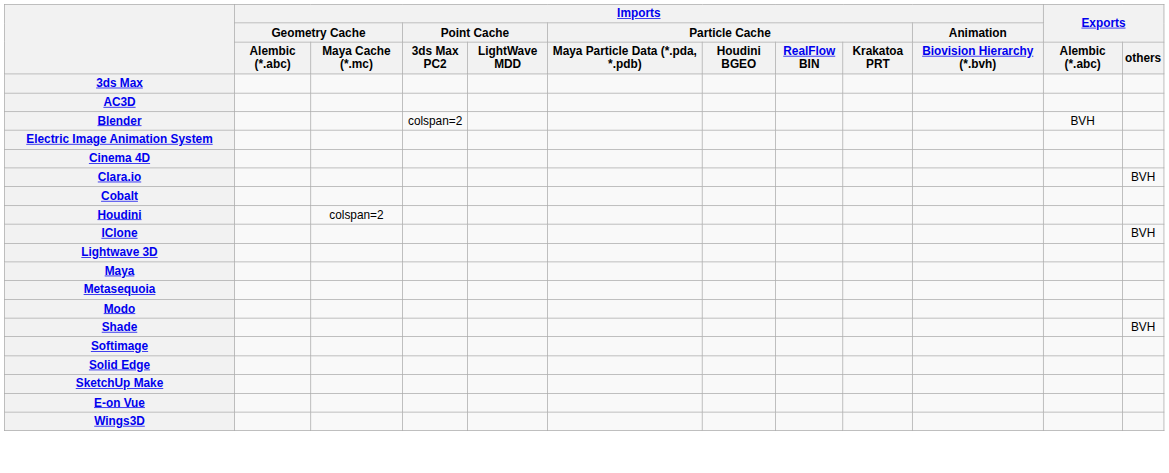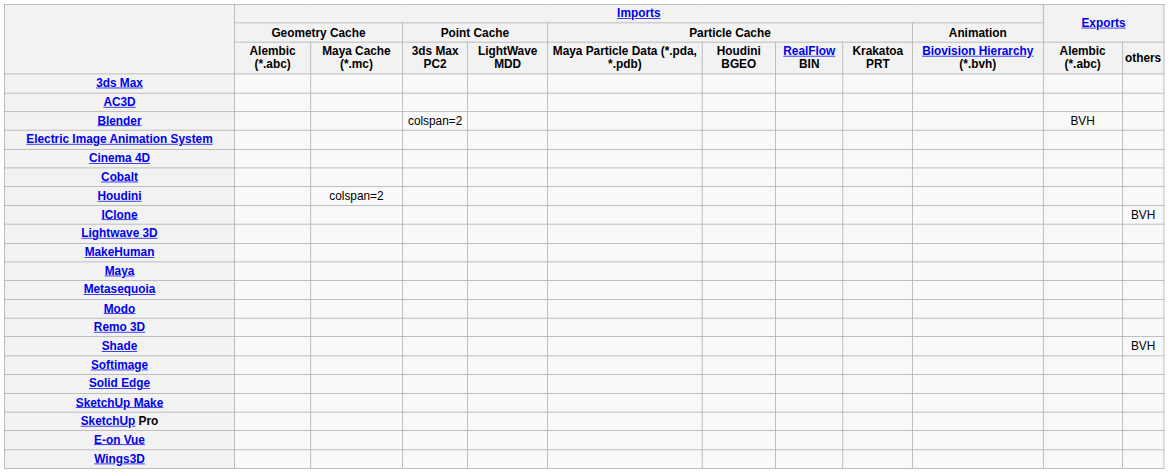- row: Clara.io | BVH
+ row: MakeHuman
+ row: Remo 3D
+ row: SketchUp Pro
